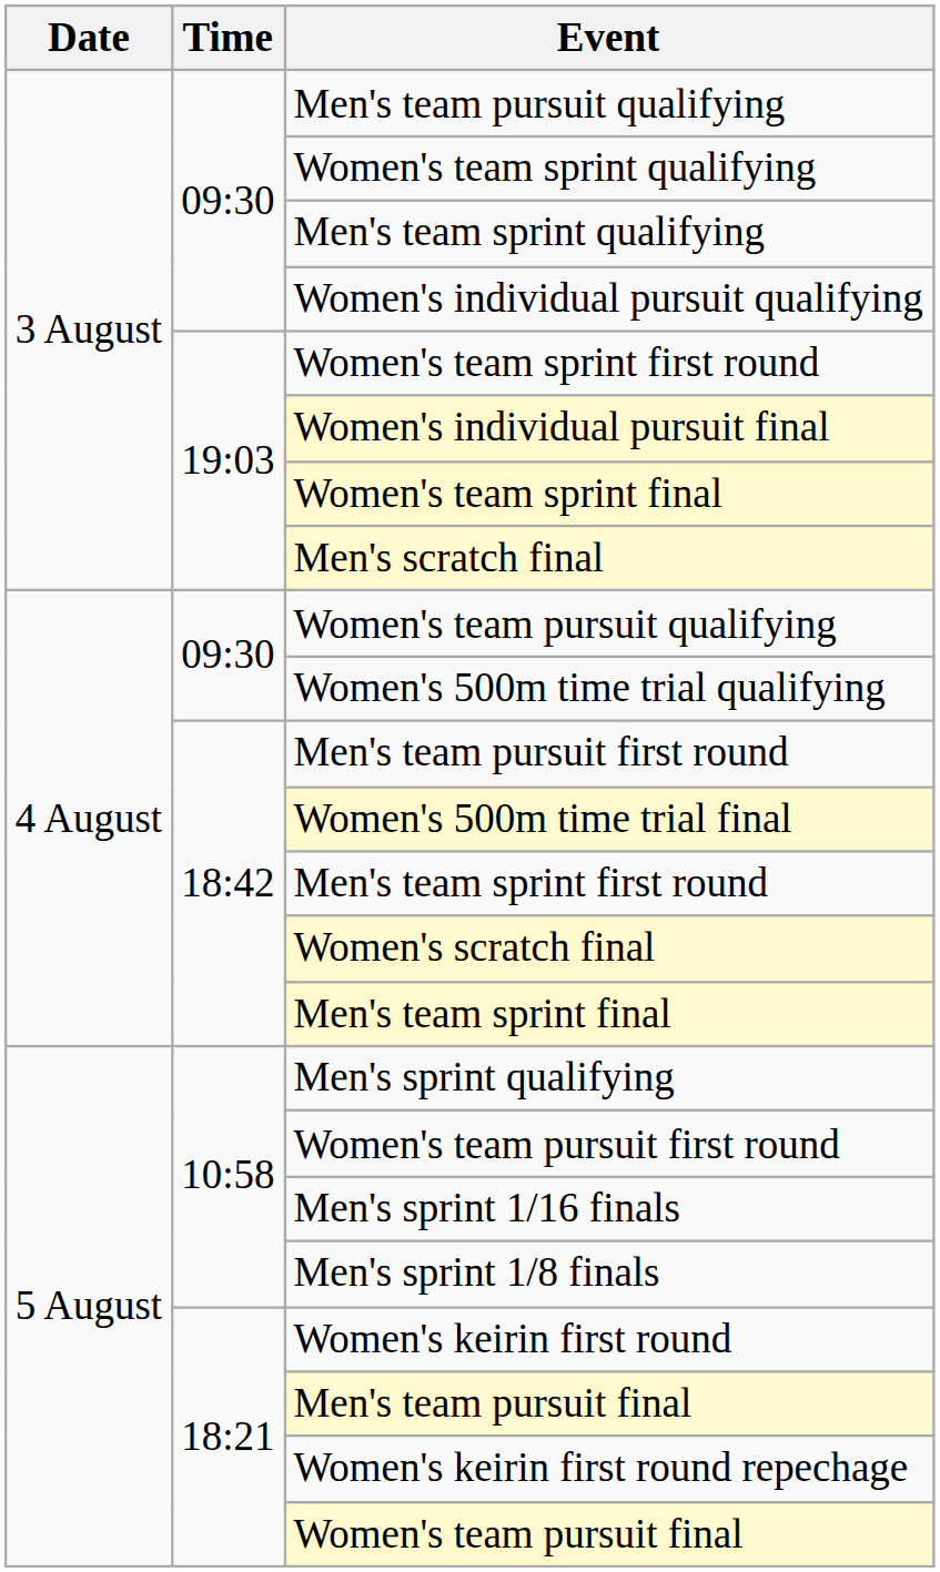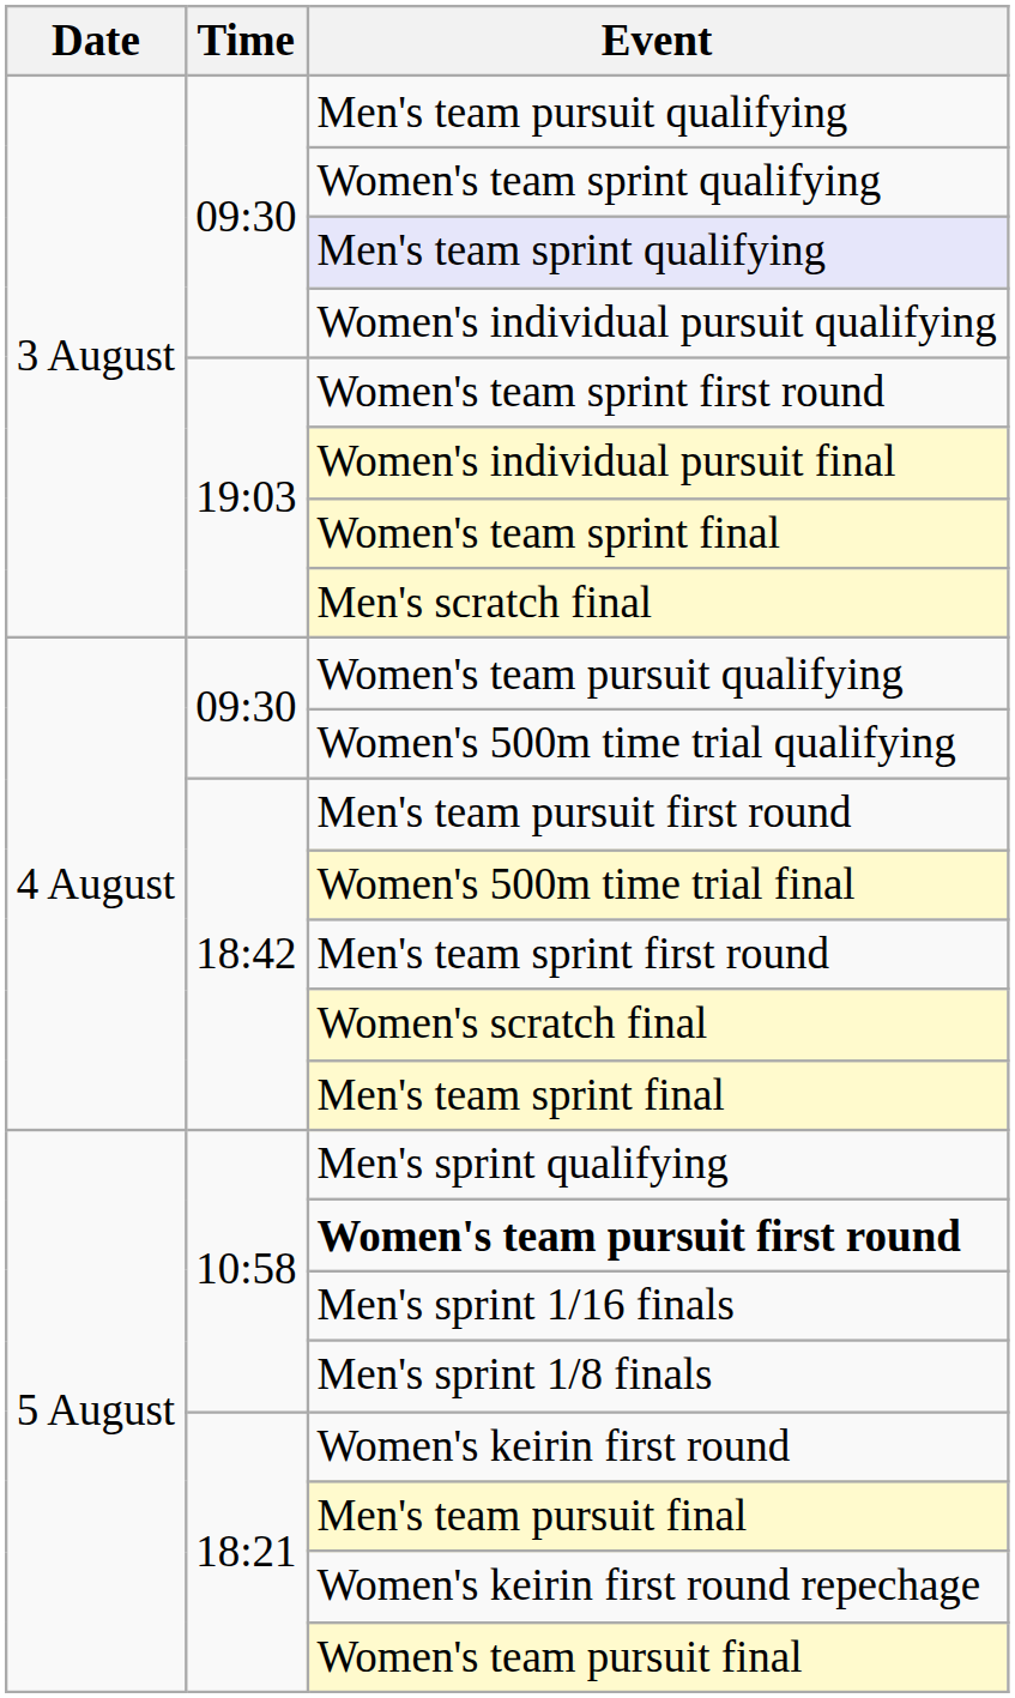Men's team sprint qualifying | Event: no background -> lavender background
Women's team pursuit first round | Event: normal -> bold
